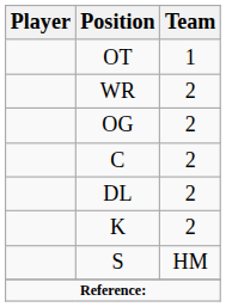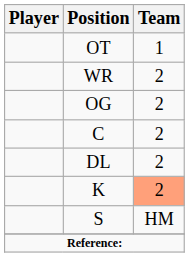K | Team: no background -> lightsalmon background
